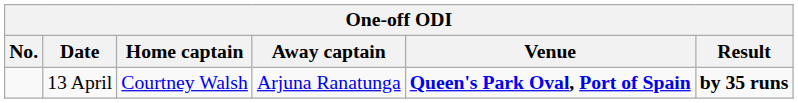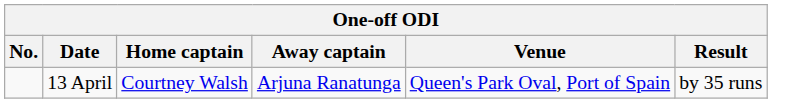13 April | Venue: bold -> normal
13 April | Result: bold -> normal
